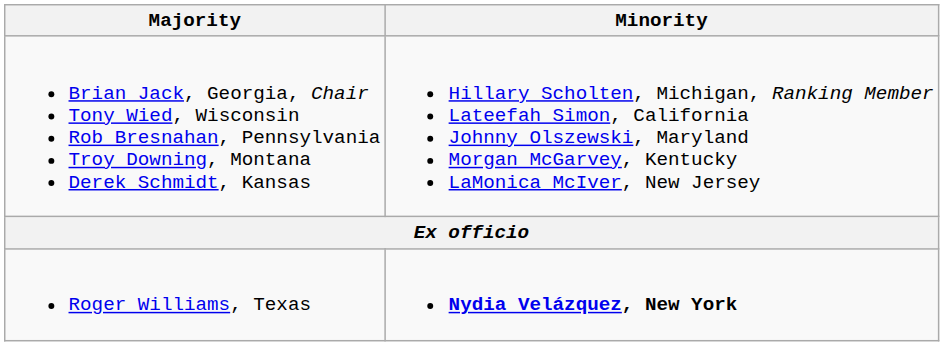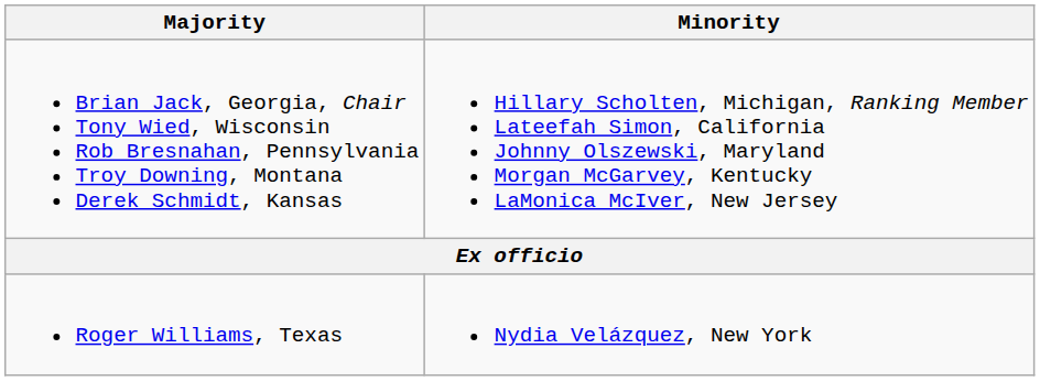Roger Williams, Texas | Minority: bold -> normal
